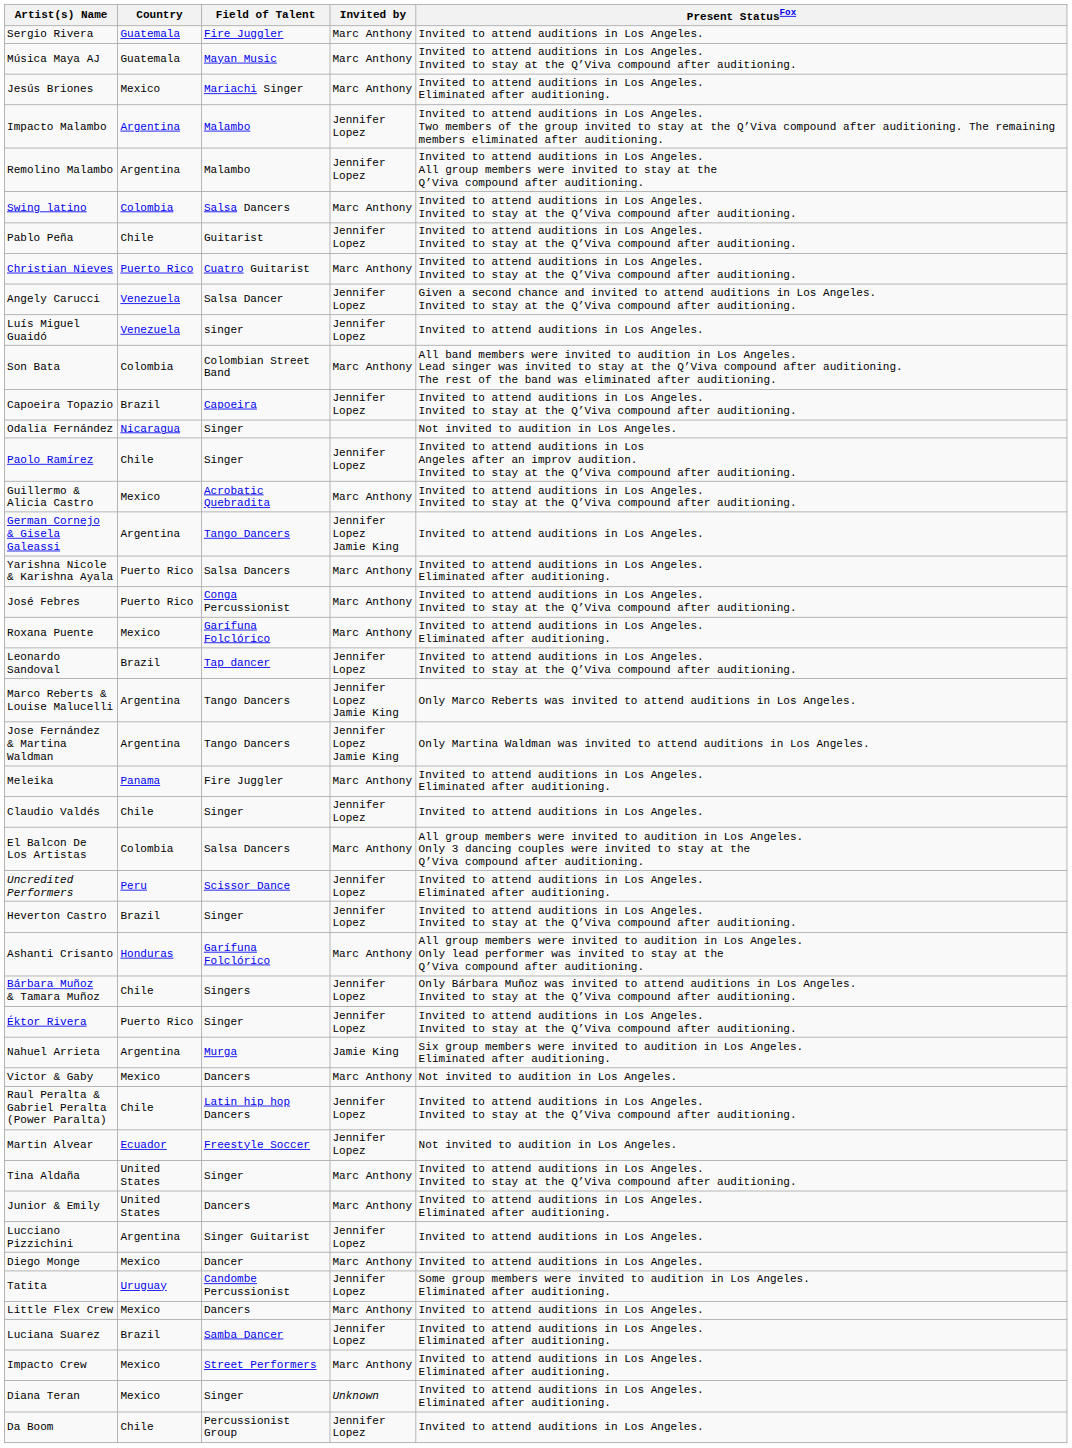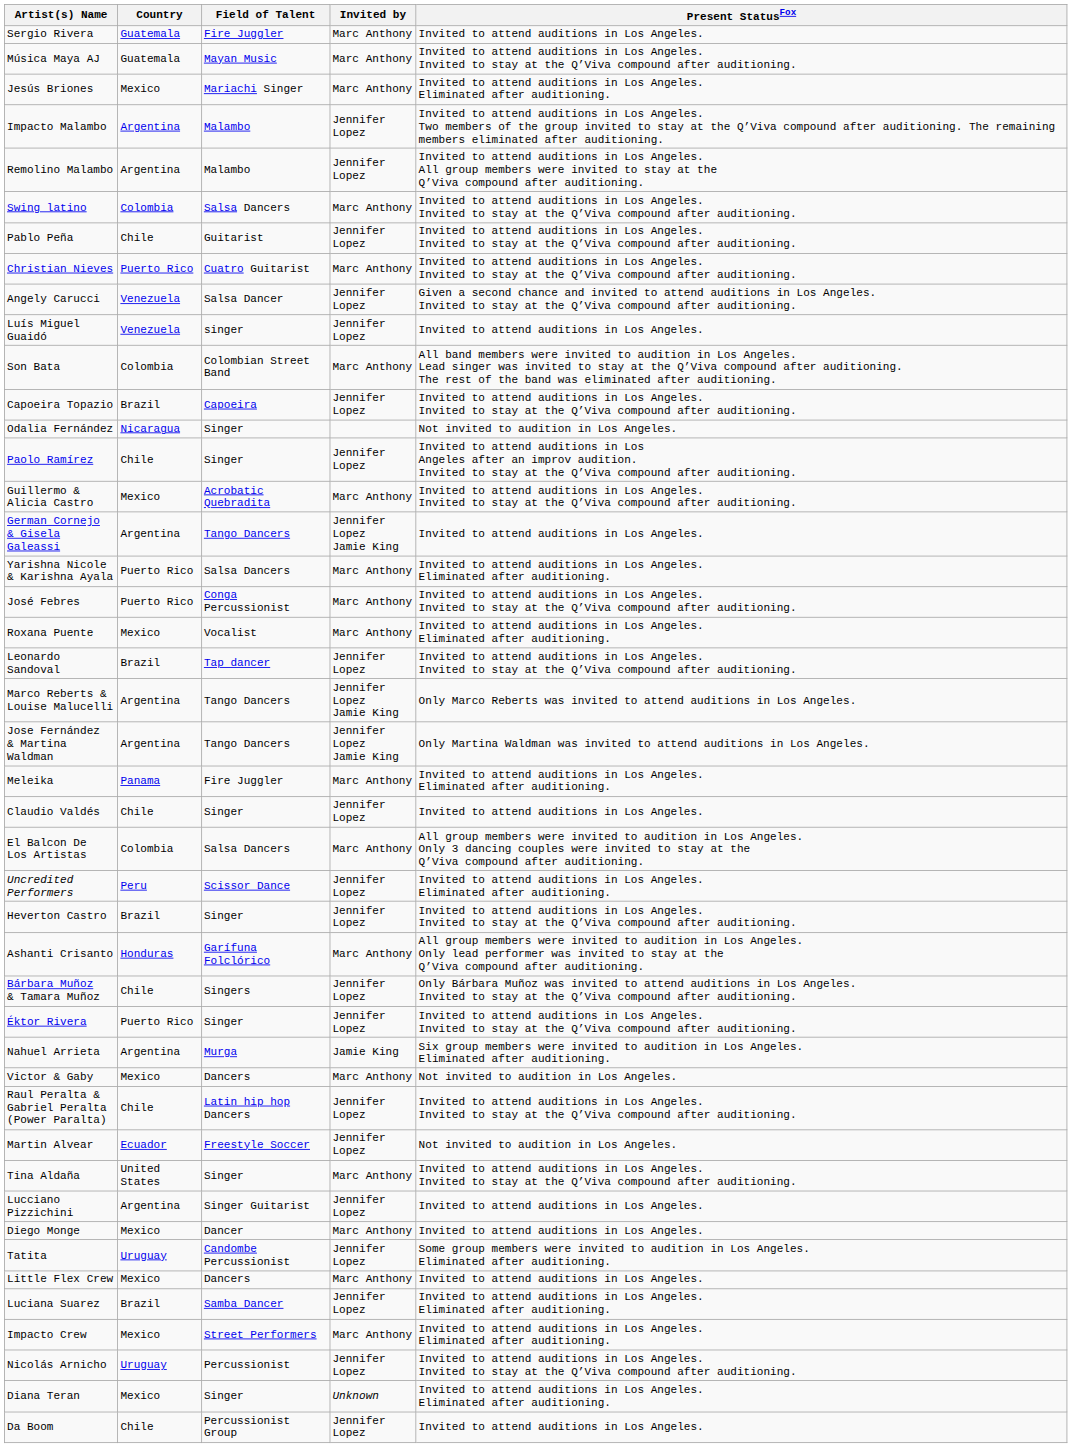Roxana Puente | Field of Talent: Garífuna Folclórico -> Vocalist
- row: Junior & Emily | United States | Dancers | Marc Anthony | Invited to attend auditions in Los Angeles. Eliminated after auditioning.
+ row: Nicolás Arnicho | Uruguay | Percussionist | Jennifer Lopez | Invited to attend auditions in Los Angeles. Invited to stay at the Q’Viva compound after auditioning.
